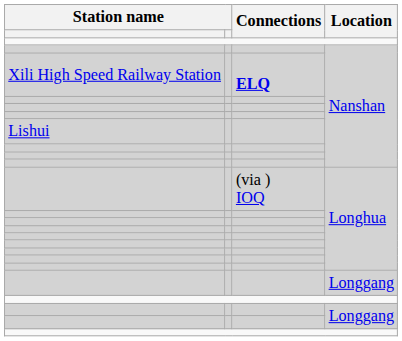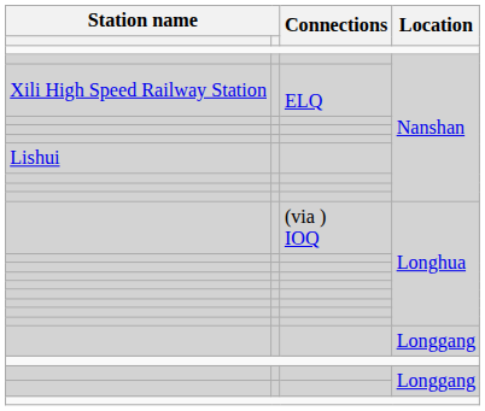Xili High Speed Railway Station / Nanshan | Connections: bold -> normal
